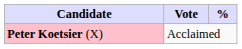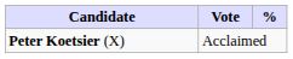Peter Koetsier (X) | Candidate: pink background -> no background
